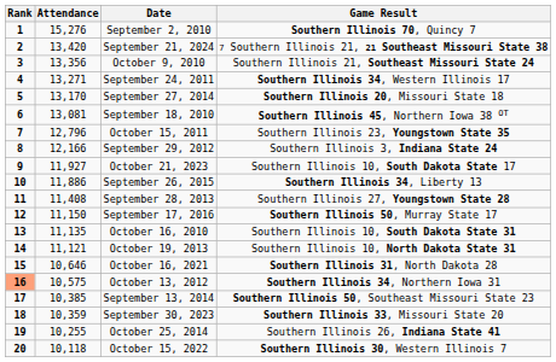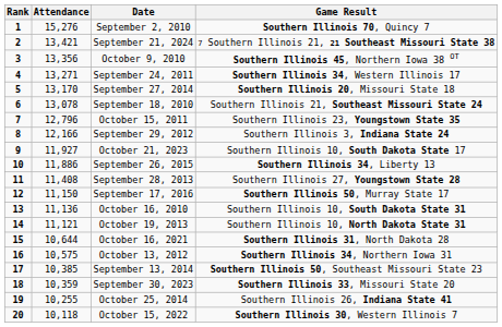September 21, 2024 | Attendance: 13,420 -> 13,421
October 9, 2010 | Game Result: Southern Illinois 21, Southeast Missouri State 24 -> Southern Illinois 45, Northern Iowa 38 OT
September 18, 2010 | Attendance: 13,081 -> 13,078
September 18, 2010 | Game Result: Southern Illinois 45, Northern Iowa 38 OT -> Southern Illinois 21, Southeast Missouri State 24
October 16, 2010 | Attendance: 11,135 -> 11,136
October 16, 2021 | Attendance: 10,646 -> 10,644
October 13, 2012 | Rank: lightsalmon background -> no background
